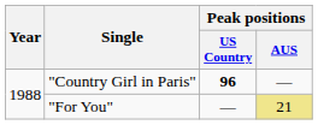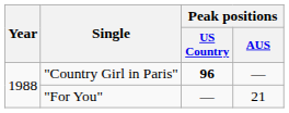"For You" | Peak positions / AUS: khaki background -> no background
